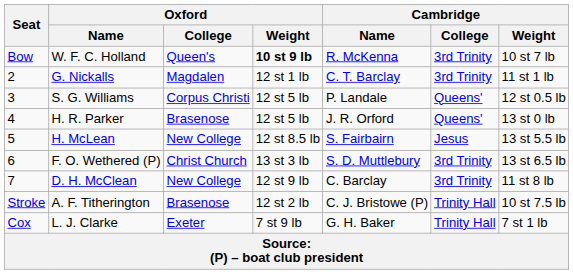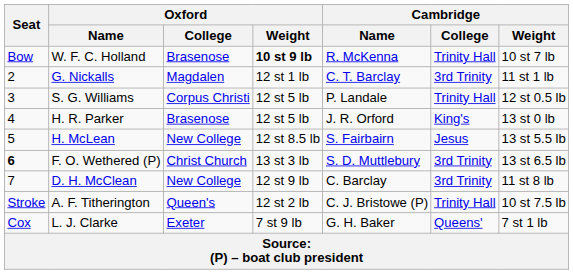W. F. C. Holland | Oxford / College: Queen's -> Brasenose
W. F. C. Holland | Cambridge / College: 3rd Trinity -> Trinity Hall
S. G. Williams | Cambridge / College: Queens' -> Trinity Hall
H. R. Parker | Cambridge / College: Queens' -> King's
F. O. Wethered (P) | Seat: normal -> bold
A. F. Titherington | Oxford / College: Brasenose -> Queen's
L. J. Clarke | Cambridge / College: Trinity Hall -> Queens'
